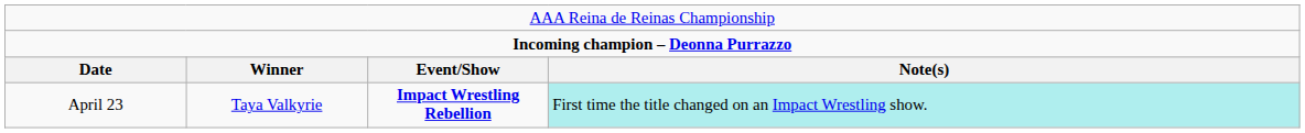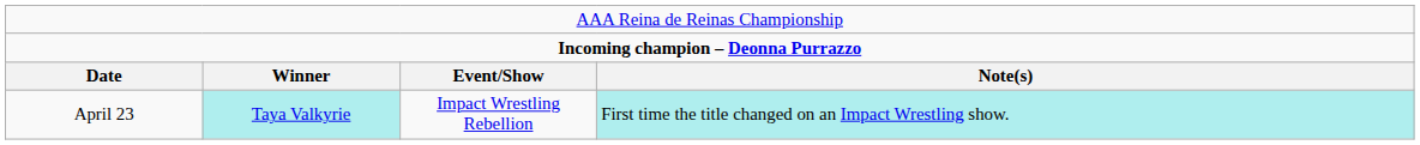April 23 | column 2: no background -> paleturquoise background
April 23 | column 3: bold -> normal
